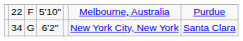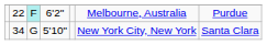22 | column 3: no background -> paleturquoise background
22 | column 4: 5'10" -> 6'2"
34 | column 4: 6'2" -> 5'10"
